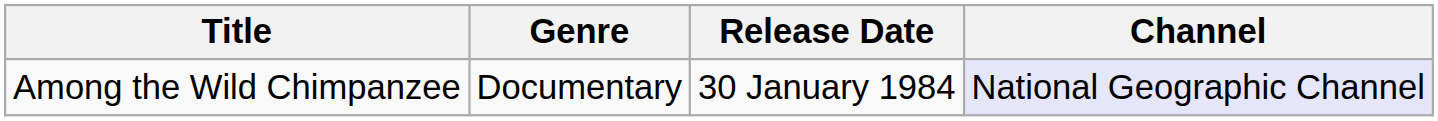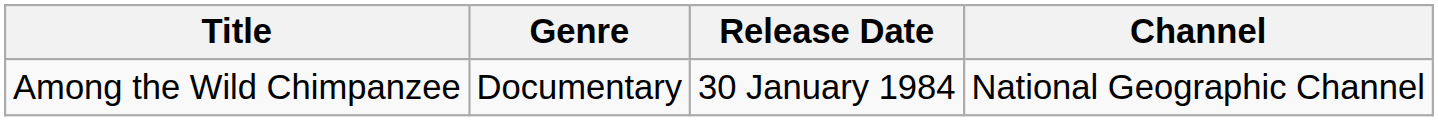Among the Wild Chimpanzee | Channel: lavender background -> no background
